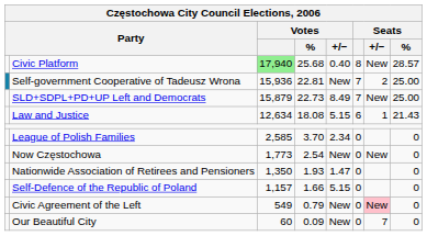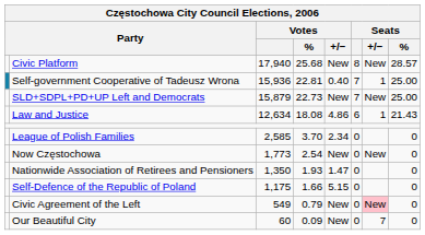Civic Platform | Votes: lightgreen background -> no background
Civic Platform | Votes / +/−: 0.40 -> New
Self-government Cooperative of Tadeusz Wrona | Votes / +/−: New -> 0.40
Self-government Cooperative of Tadeusz Wrona | Seats / +/−: 2 -> 1
SLD+SDPL+PD+UP Left and Democrats | Votes / +/−: 8.49 -> New
Law and Justice | Votes / +/−: 5.15 -> 4.86
Self-Defence of the Republic of Poland | Votes: 1,157 -> 1,175
